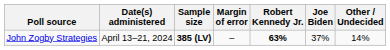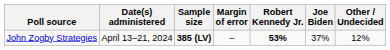John Zogby Strategies | Robert Kennedy Jr.: 63% -> 53%
John Zogby Strategies | Other / Undecided: 14% -> 12%
